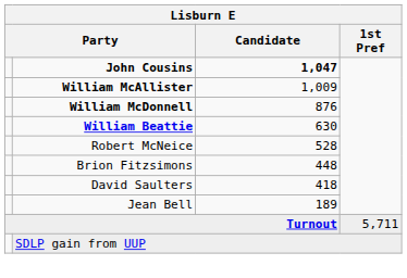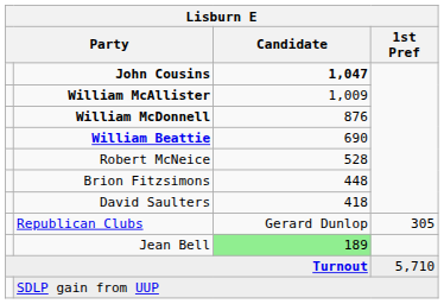William Beattie | Candidate: 630 -> 690
+ row: Republican Clubs | Gerard Dunlop | 305
Jean Bell | Candidate: no background -> lightgreen background
Turnout | 1st Pref: 5,711 -> 5,710
